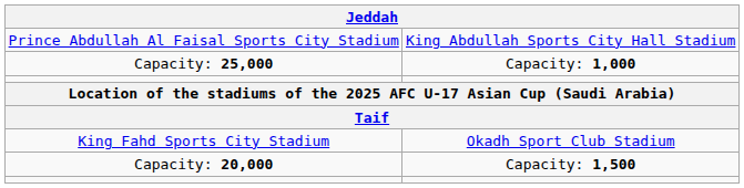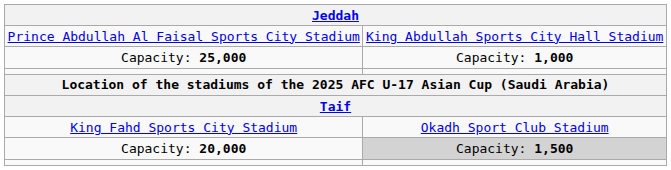Capacity: 20,000 | column 2: no background -> lightgrey background
